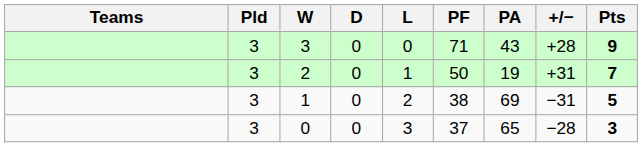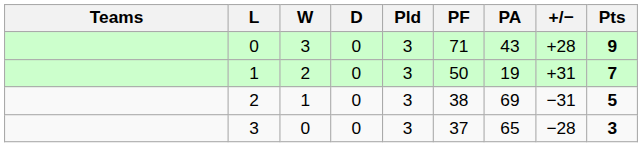columns swapped: Pld <-> L
